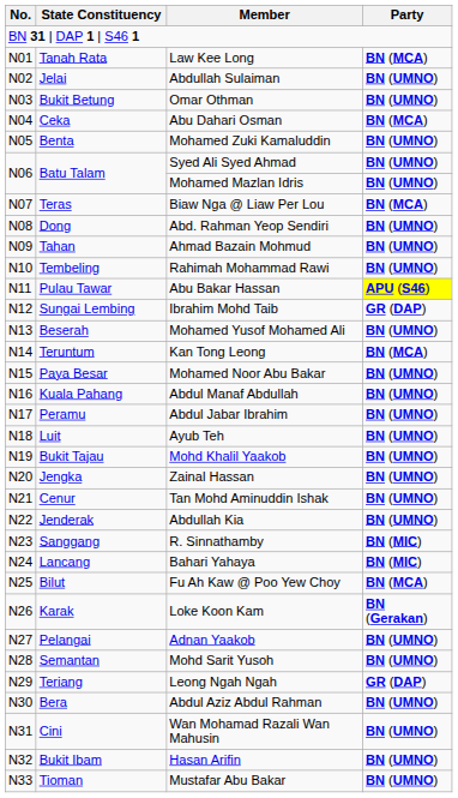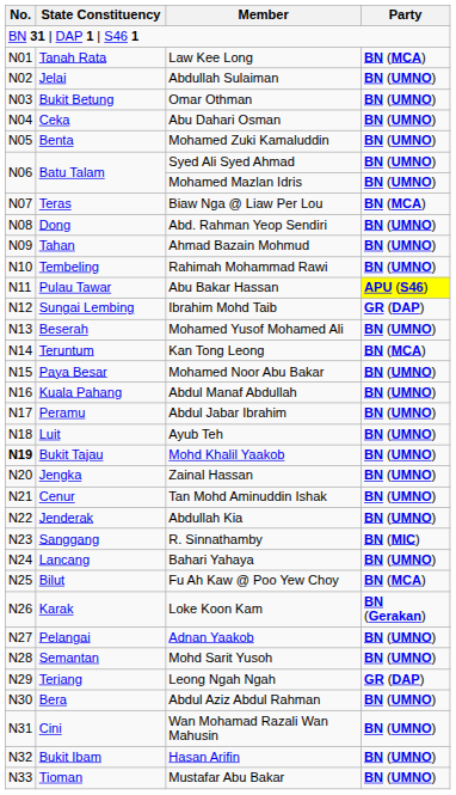Abu Dahari Osman | Party: BN (MCA) -> BN (UMNO)
Mohd Khalil Yaakob | No.: normal -> bold
Bahari Yahaya | Party: BN (MIC) -> BN (UMNO)
